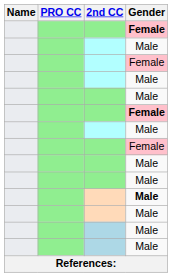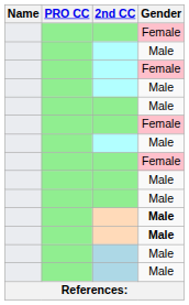row 2 | Gender: bold -> normal
row 7 | Gender: bold -> normal
row 13 | Gender: normal -> bold
